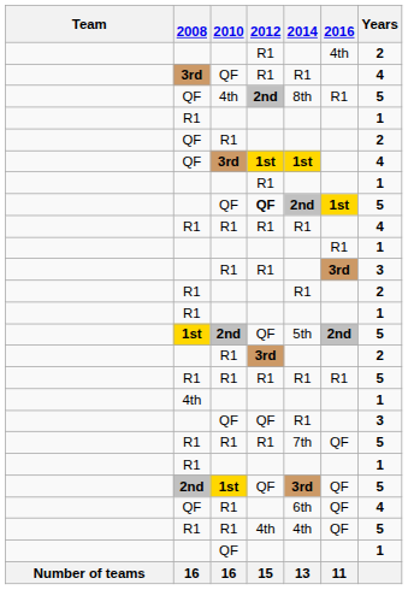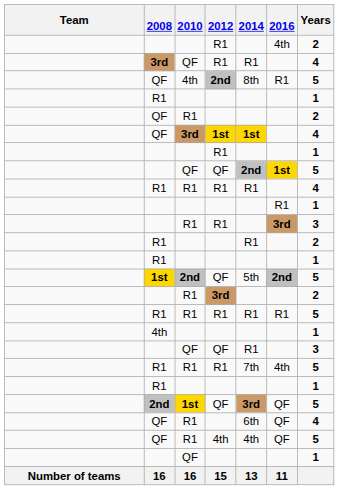row 9 | 2012: bold -> normal
row 20 | 2016: QF -> 4th
row 24 | 2008: R1 -> QF
